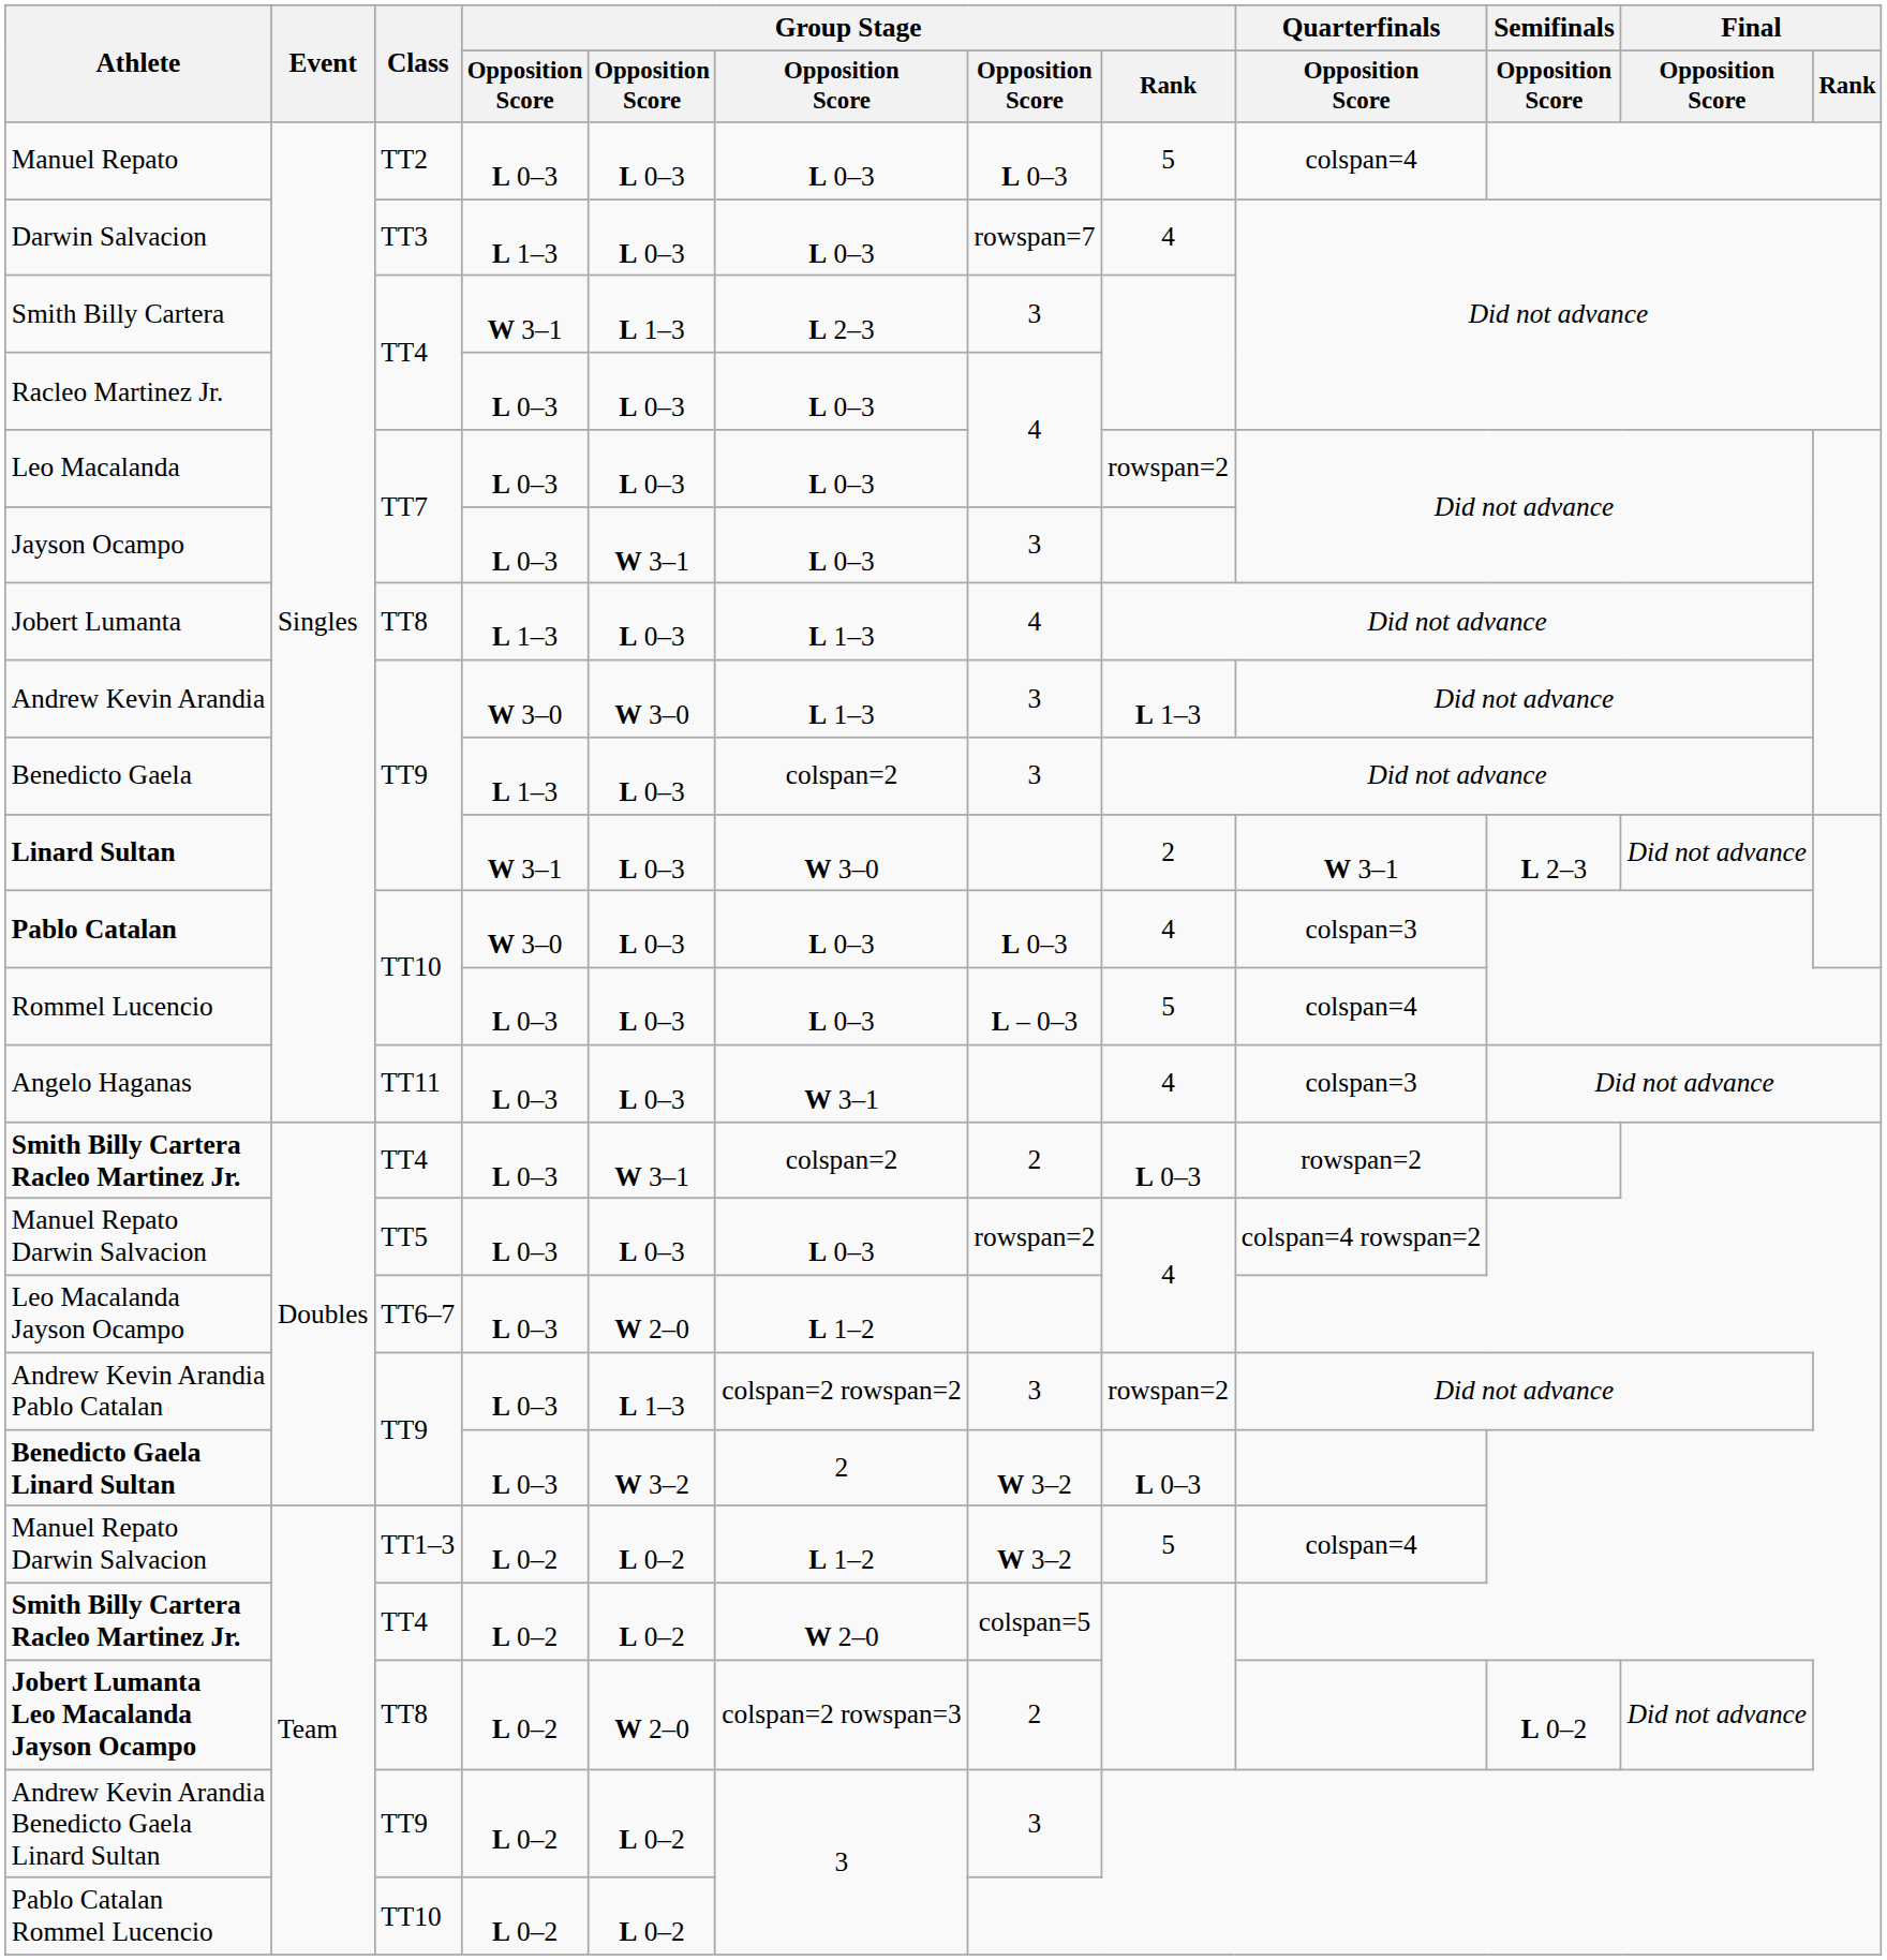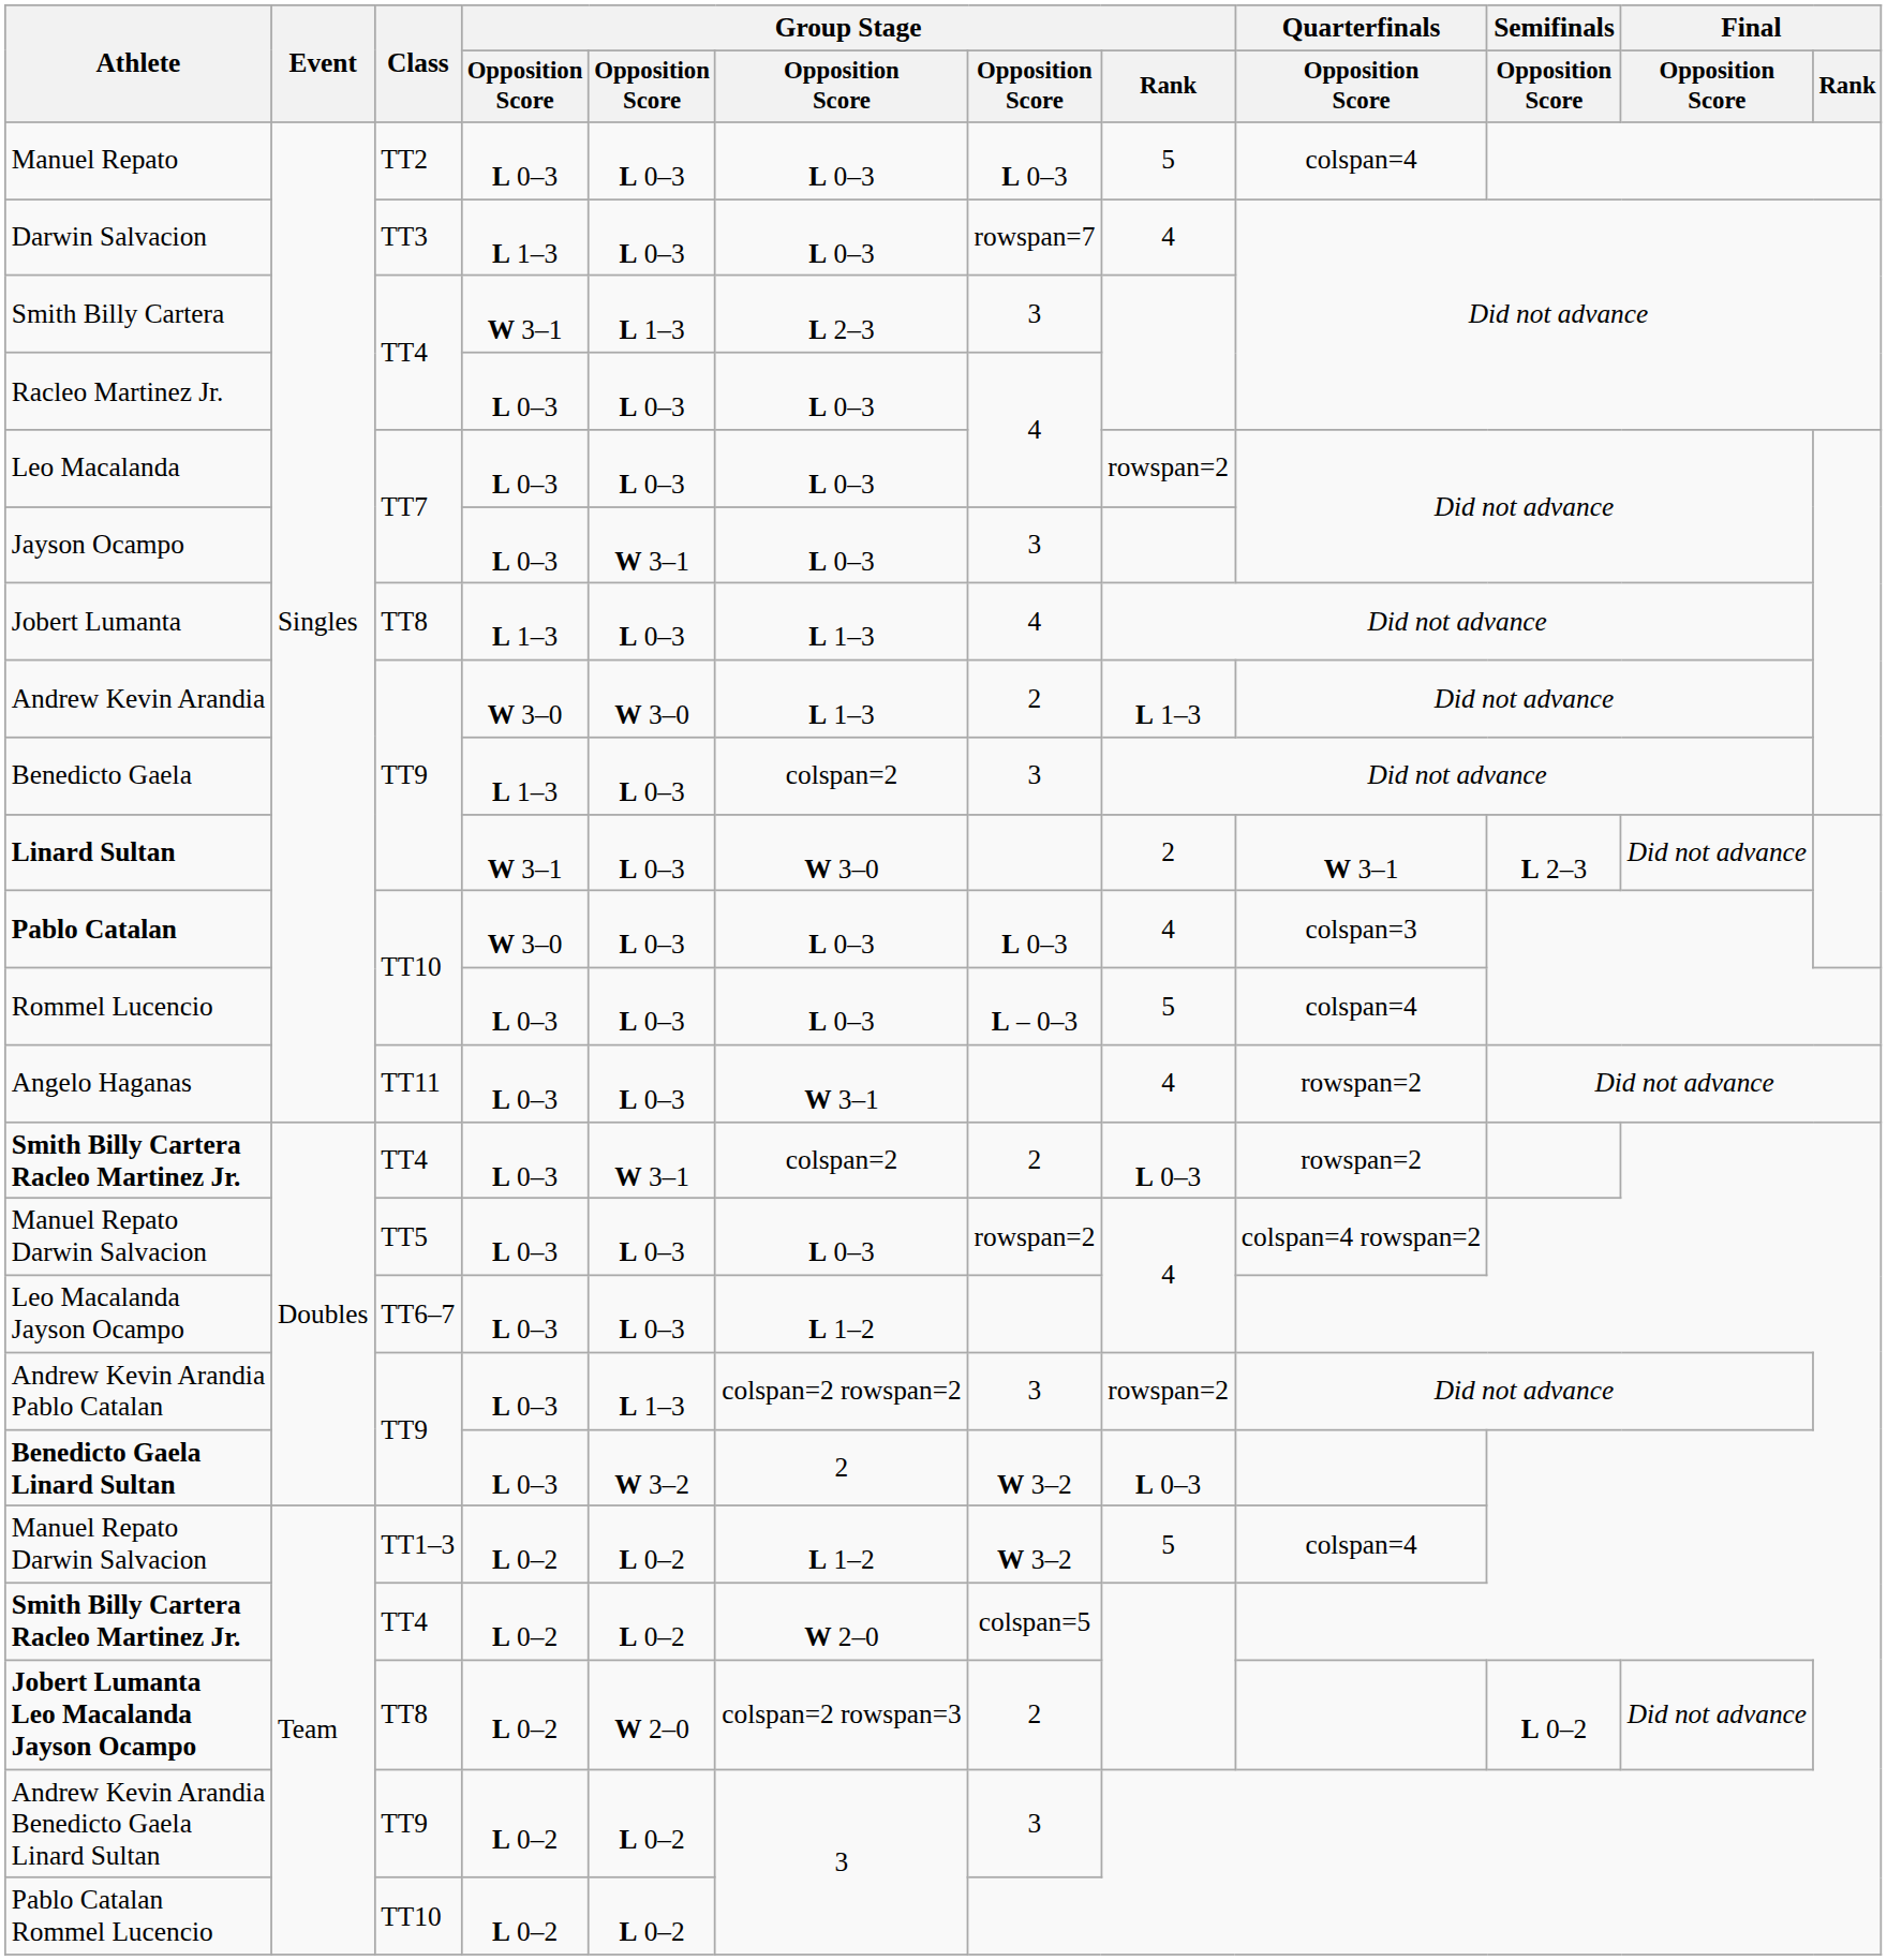Andrew Kevin Arandia | column 7: 3 -> 2
Angelo Haganas | Quarterfinals / Opposition Score: colspan=3 -> rowspan=2
Leo Macalanda Jayson Ocampo | column 5: W 2–0 -> L 0–3
